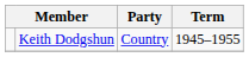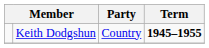Keith Dodgshun | Term: normal -> bold
